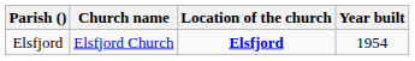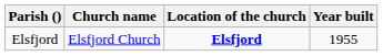row 2 | Year built: 1954 -> 1955
